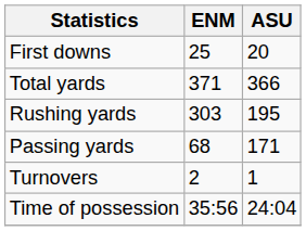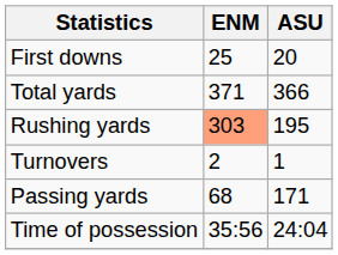Rushing yards | ENM: no background -> lightsalmon background
rows swapped: Passing yards <-> Turnovers
